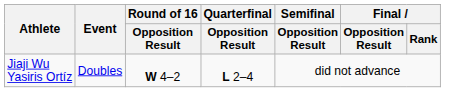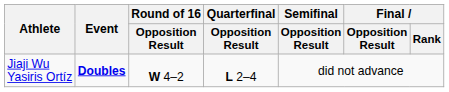Jiaji Wu Yasiris Ortíz | Event: normal -> bold
